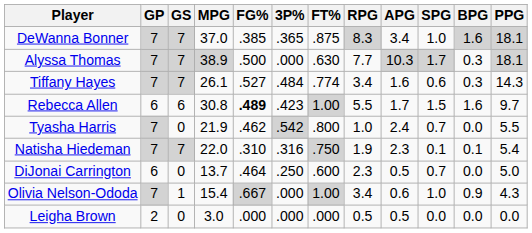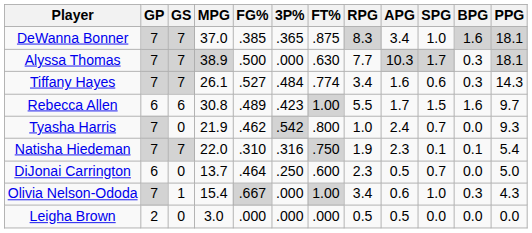Rebecca Allen | FG%: bold -> normal
Tyasha Harris | PPG: 5.5 -> 9.3
Olivia Nelson-Ododa | BPG: 0.9 -> 0.3
